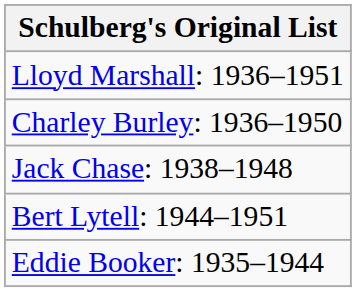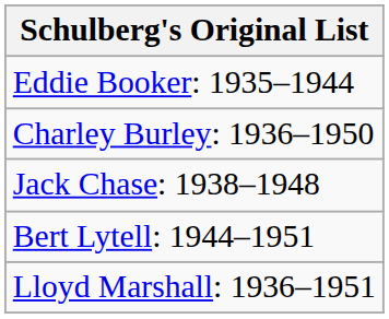row 2 | column 1: Lloyd Marshall: 1936–1951 -> Eddie Booker: 1935–1944
row 6 | column 1: Eddie Booker: 1935–1944 -> Lloyd Marshall: 1936–1951
